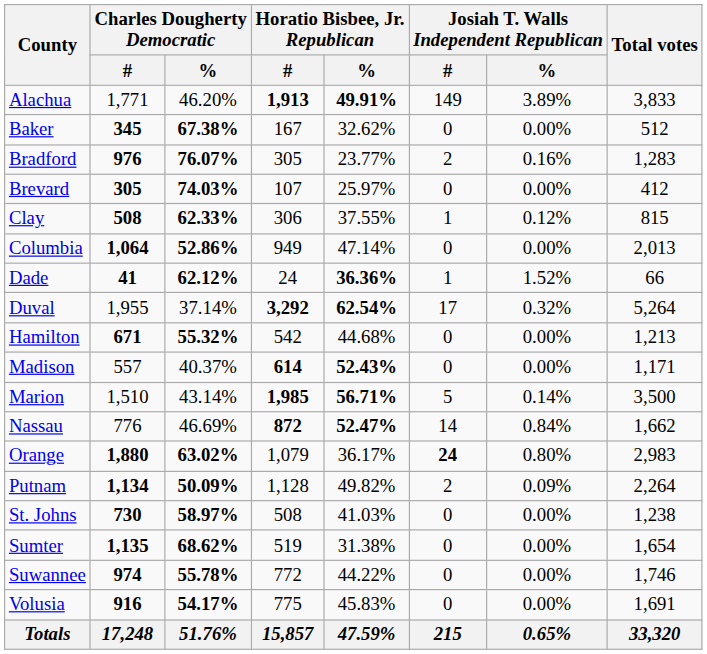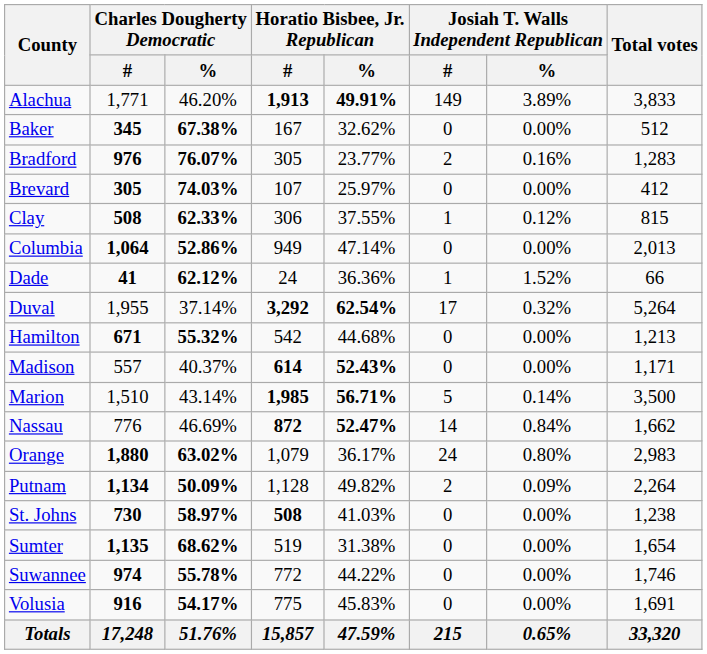Dade | Horatio Bisbee, Jr. Republican / %: bold -> normal
Orange | Josiah T. Walls Independent Republican / #: bold -> normal
St. Johns | Horatio Bisbee, Jr. Republican / #: normal -> bold
